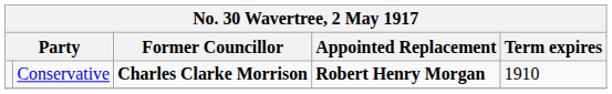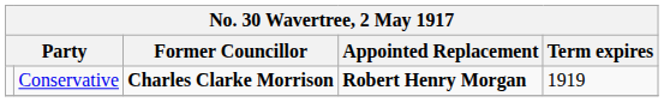Conservative | Term expires: 1910 -> 1919
